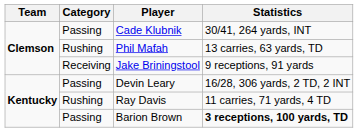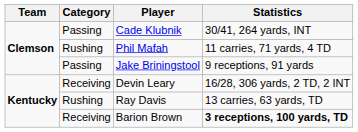Phil Mafah | Statistics: 13 carries, 63 yards, TD -> 11 carries, 71 yards, 4 TD
Jake Briningstool | Category: Receiving -> Passing
Devin Leary | Category: Passing -> Receiving
Ray Davis | Statistics: 11 carries, 71 yards, 4 TD -> 13 carries, 63 yards, TD
Barion Brown | Category: Passing -> Receiving
